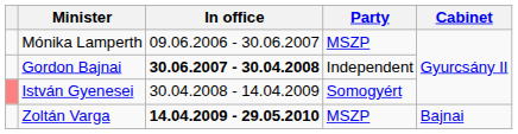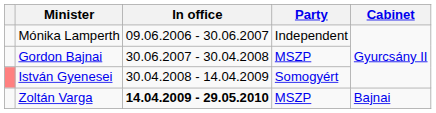Mónika Lamperth | Party: MSZP -> Independent
Gordon Bajnai | In office: bold -> normal
Gordon Bajnai | Party: Independent -> MSZP
